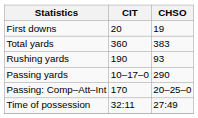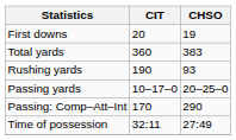Passing yards | CHSO: 290 -> 20–25–0
Passing: Comp–Att–Int | CHSO: 20–25–0 -> 290
